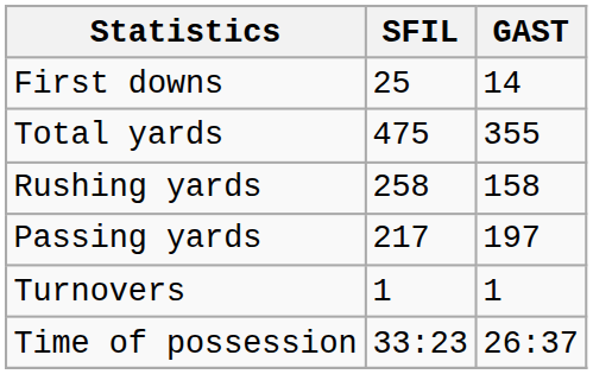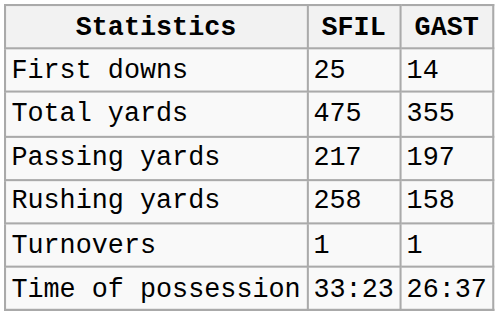rows swapped: Rushing yards <-> Passing yards
